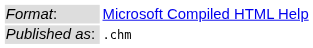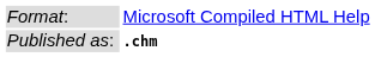Published as: | column 2: normal -> bold
